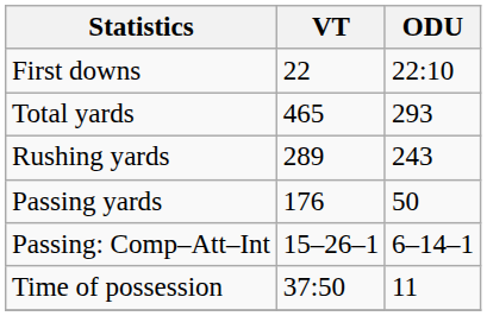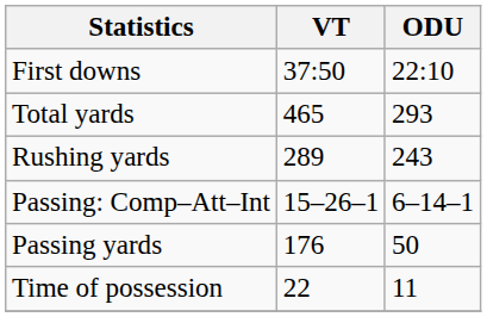First downs | VT: 22 -> 37:50
rows swapped: Passing yards <-> Passing: Comp–Att–Int
Time of possession | VT: 37:50 -> 22
